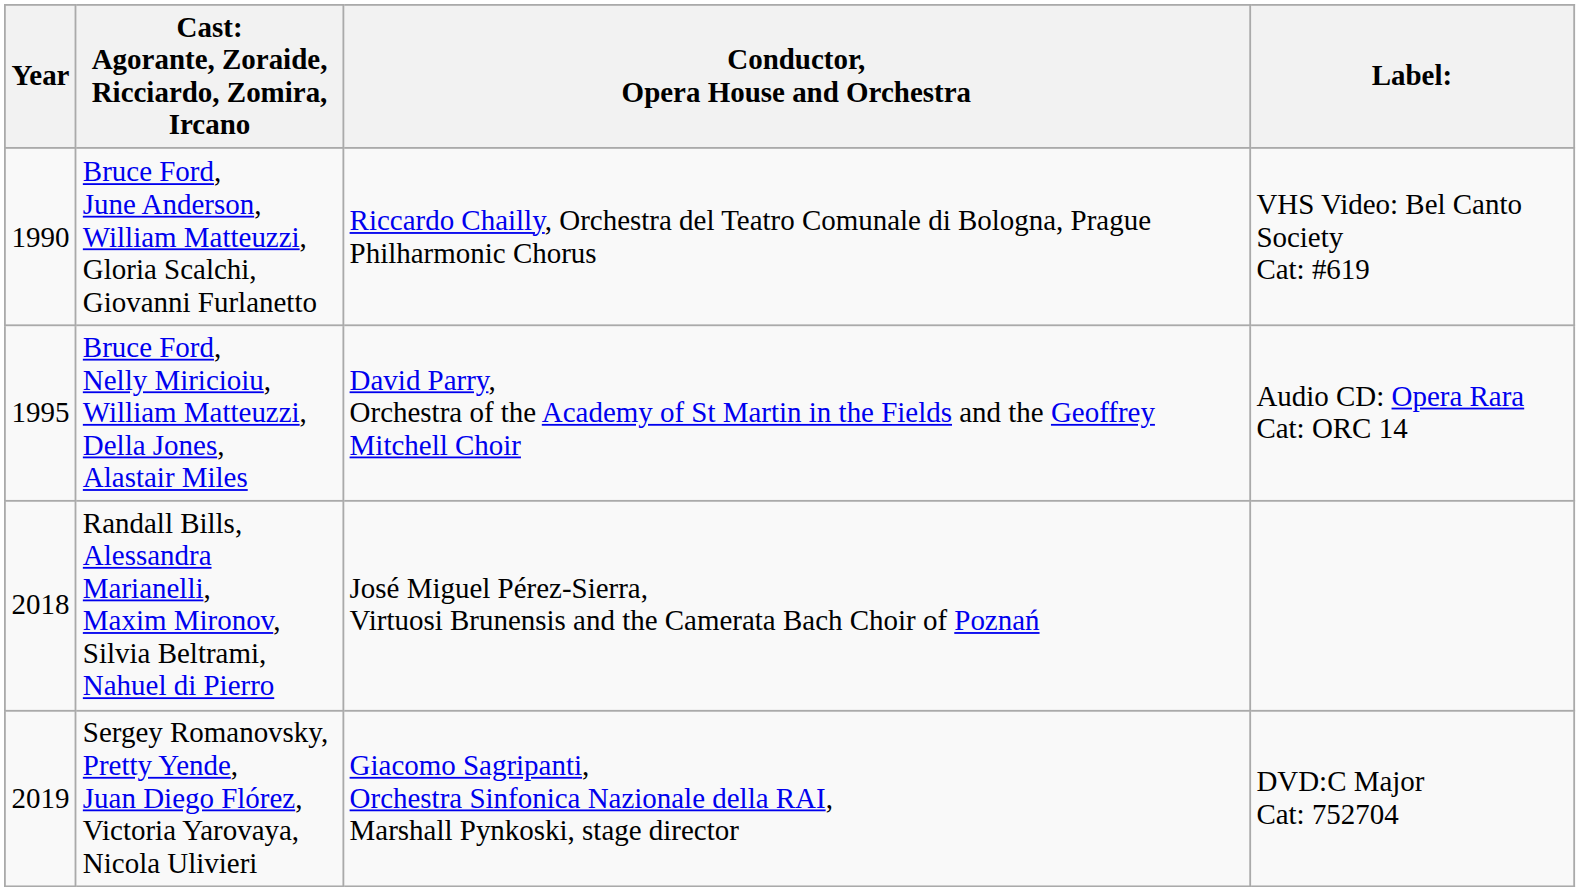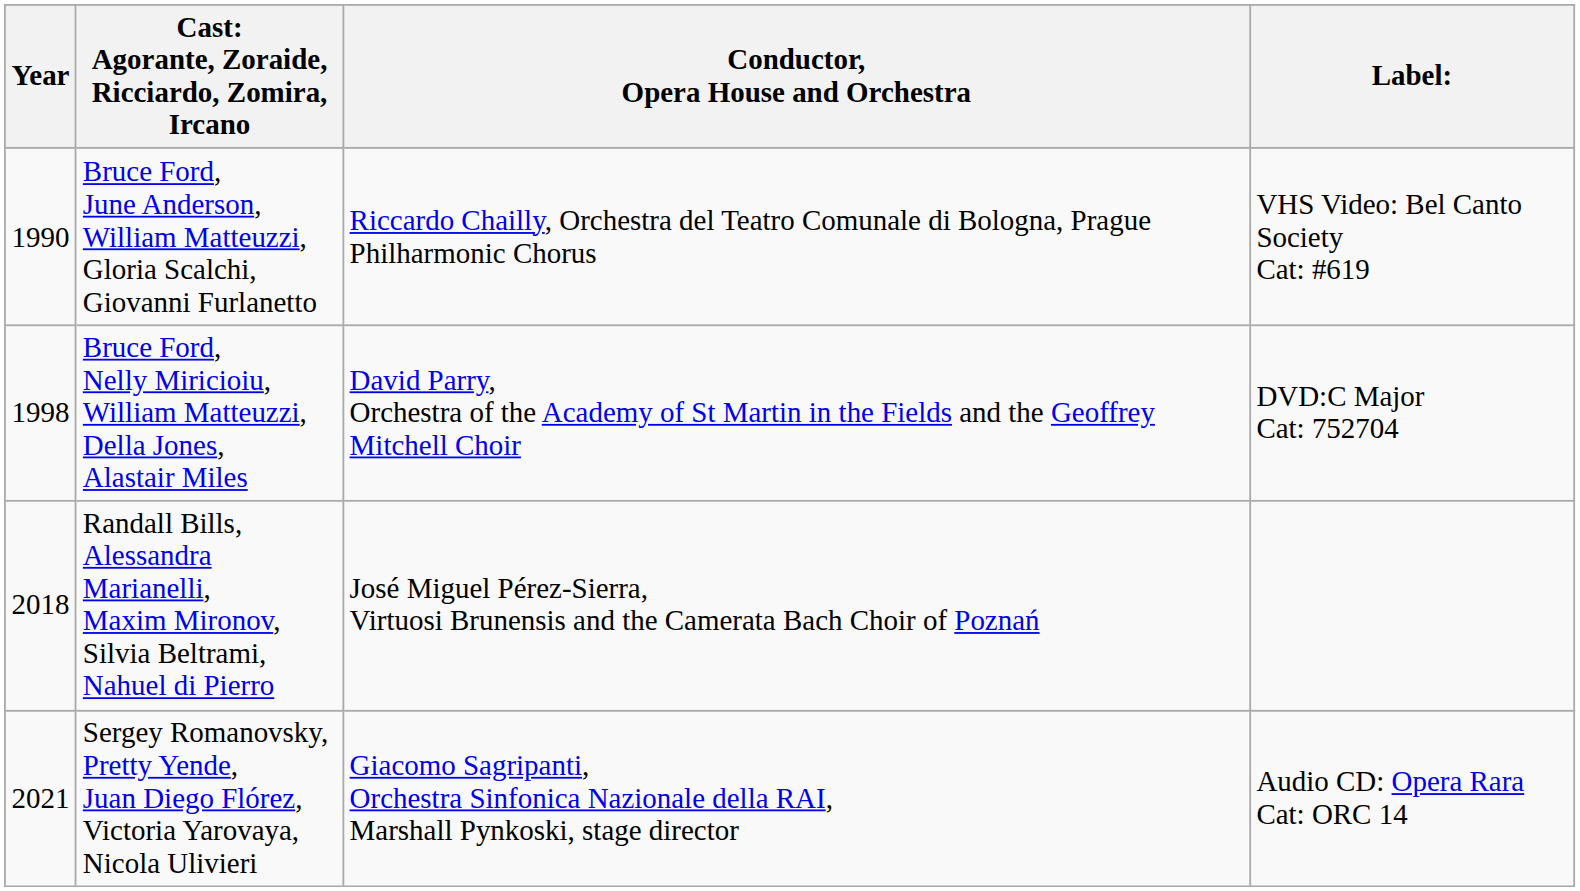row 3 | Year: 1995 -> 1998
row 3 | Label:: Audio CD: Opera Rara Cat: ORC 14 -> DVD:C Major Cat: 752704
row 5 | Year: 2019 -> 2021
row 5 | Label:: DVD:C Major Cat: 752704 -> Audio CD: Opera Rara Cat: ORC 14
